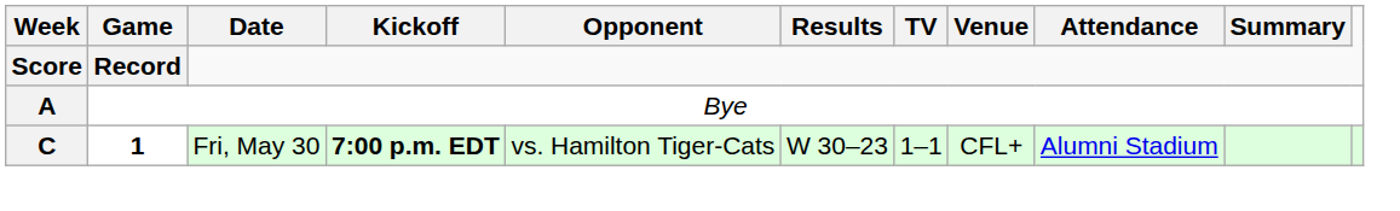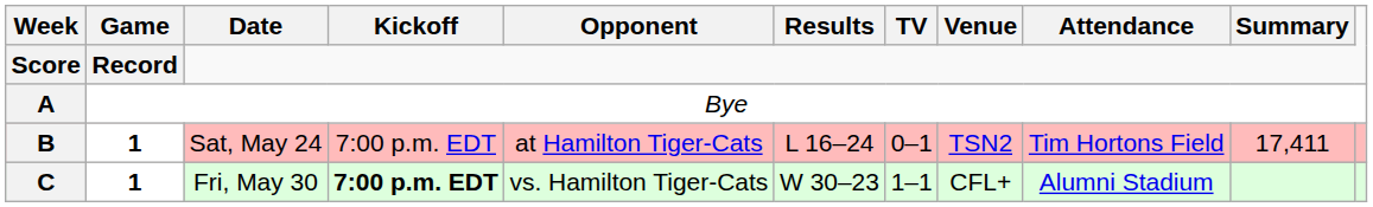+ row: B | 1 | Sat, May 24 | 7:00 p.m. EDT | at Hamilton Tiger-Cats | L 16–24 | 0–1 | TSN2 | Tim Hortons Field | 17,411
